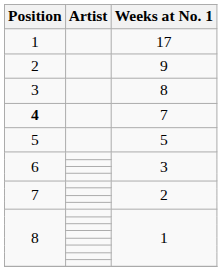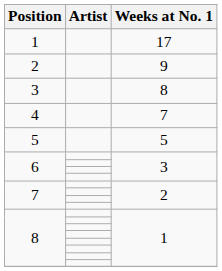4 | Position: bold -> normal
